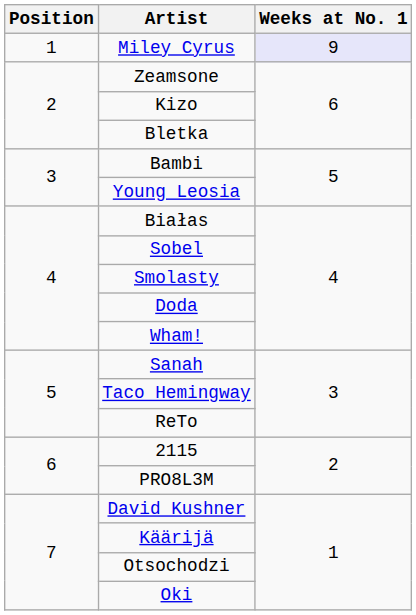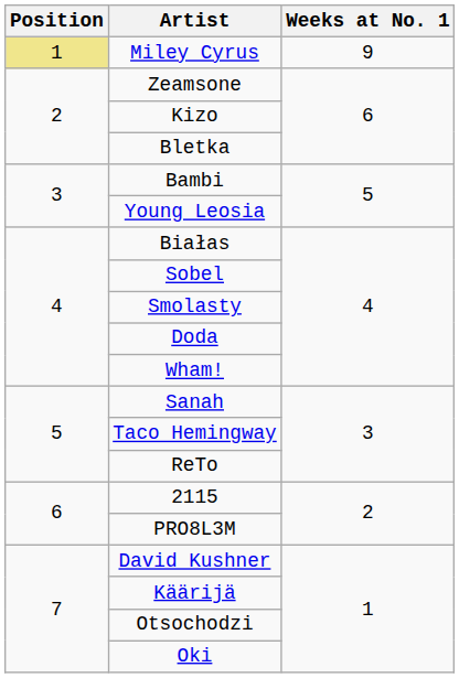Miley Cyrus | Position: no background -> khaki background
Miley Cyrus | Weeks at No. 1: lavender background -> no background
